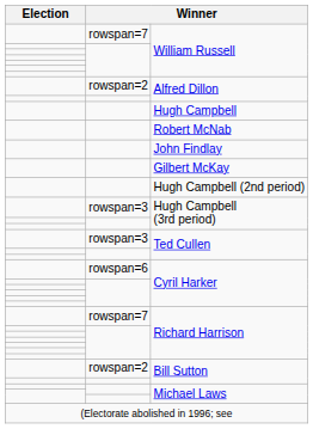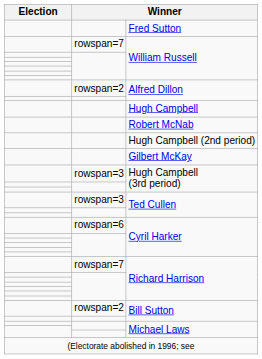+ row: Fred Sutton
- row: John Findlay
rows swapped: Hugh Campbell (2nd period) <-> Gilbert McKay
